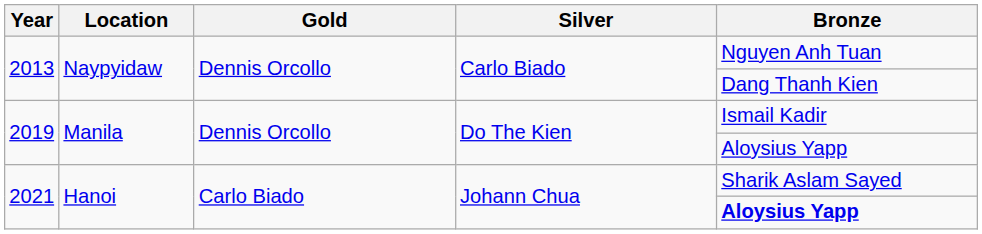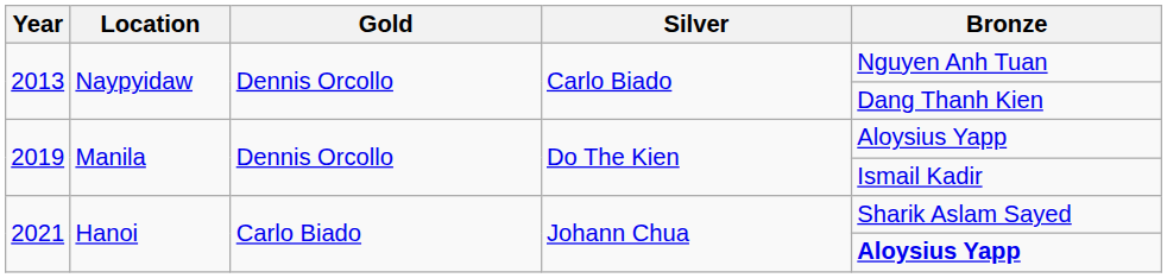row 4 | Bronze: Ismail Kadir -> Aloysius Yapp
row 5 | Bronze: Aloysius Yapp -> Ismail Kadir
